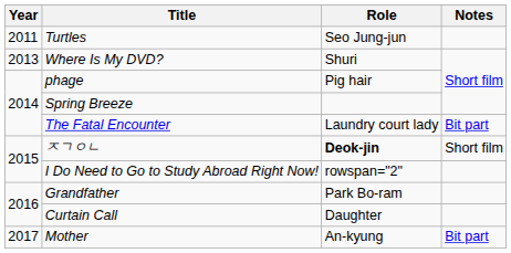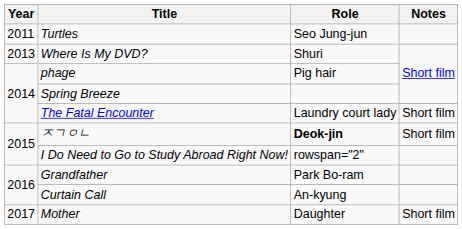The Fatal Encounter | Notes: Bit part -> Short film
Curtain Call | Role: Daughter -> An-kyung
Mother | Role: An-kyung -> Daughter
Mother | Notes: Bit part -> Short film
